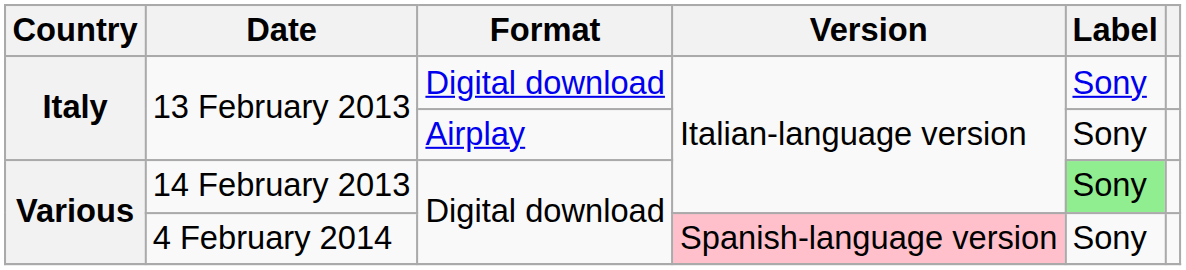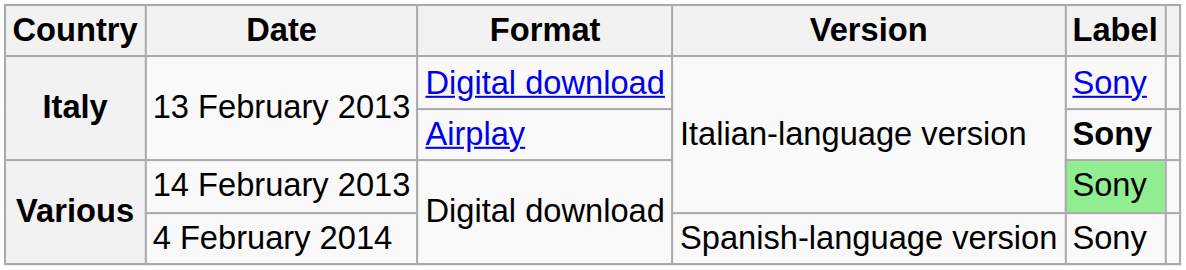13 February 2013 / Airplay | Label: normal -> bold
4 February 2014 | Version: pink background -> no background
